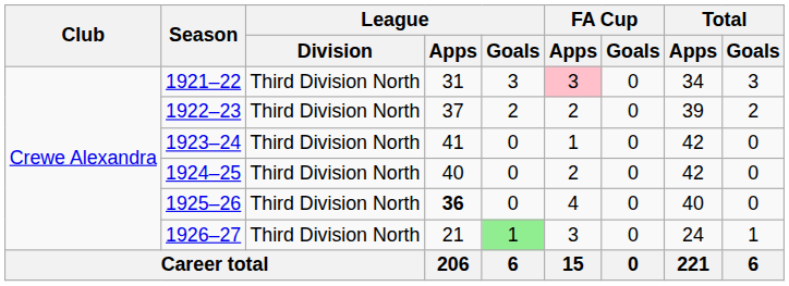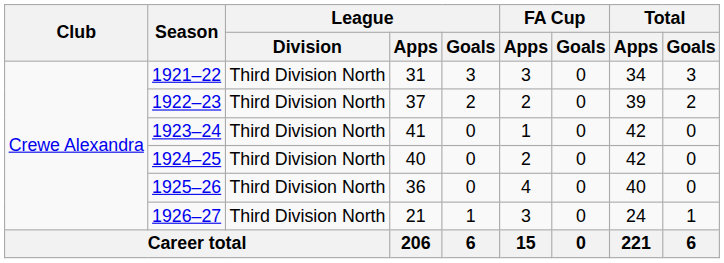1921–22 | FA Cup / Apps: pink background -> no background
1925–26 | League / Apps: bold -> normal
1926–27 | League / Goals: lightgreen background -> no background
